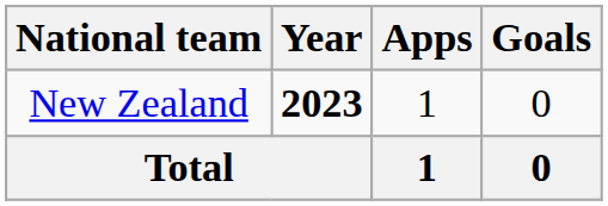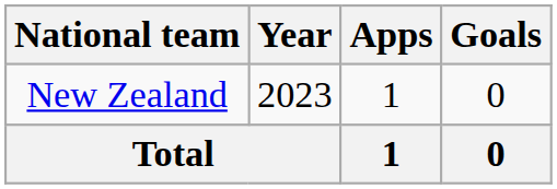New Zealand | Year: bold -> normal
